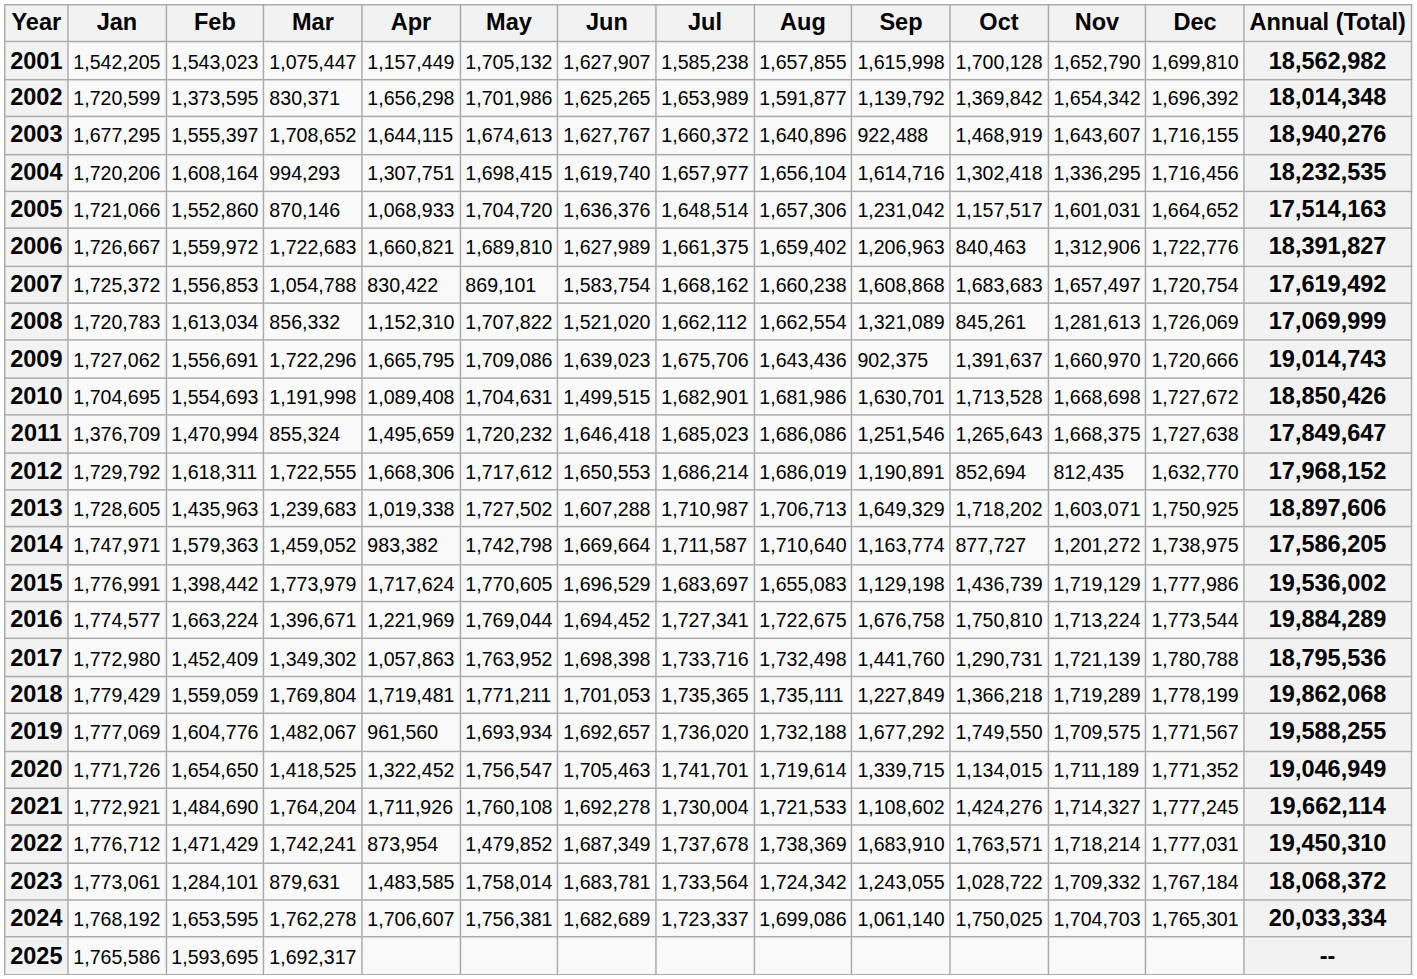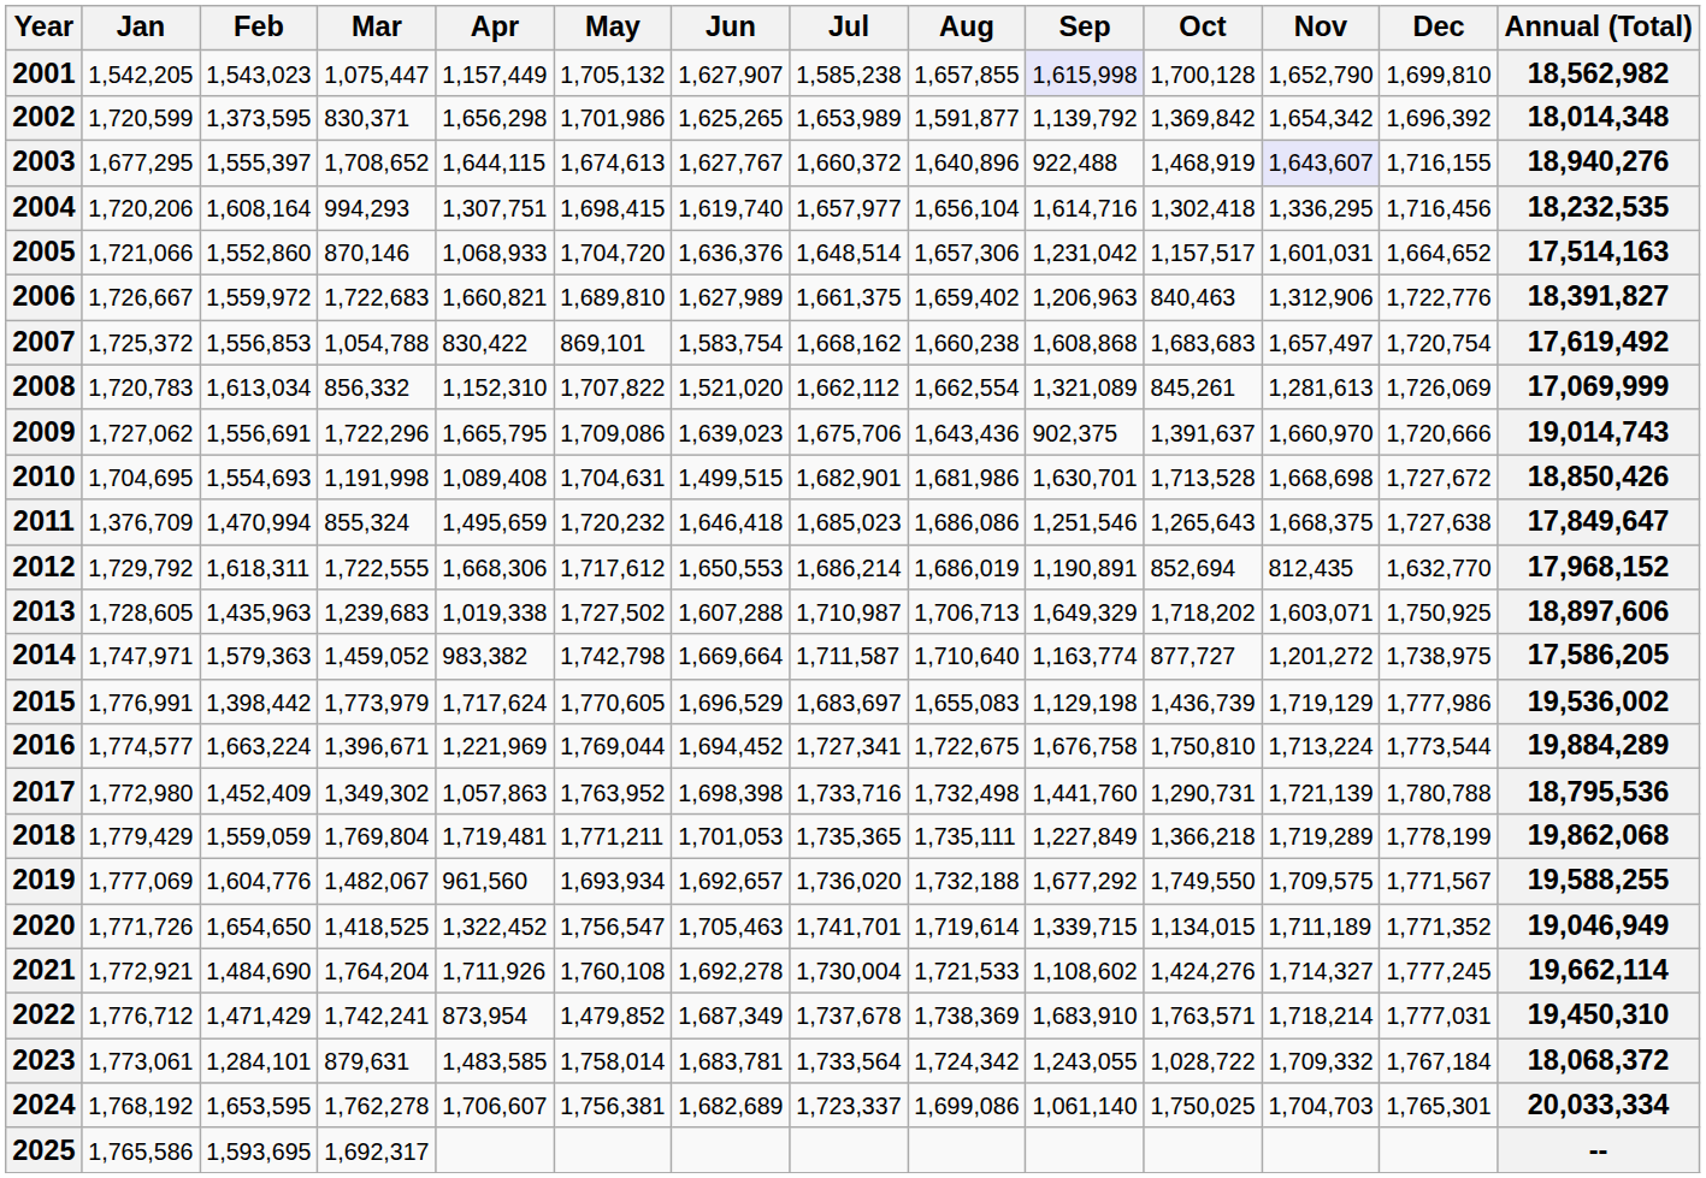2001 | Sep: no background -> lavender background
2003 | Nov: no background -> lavender background
